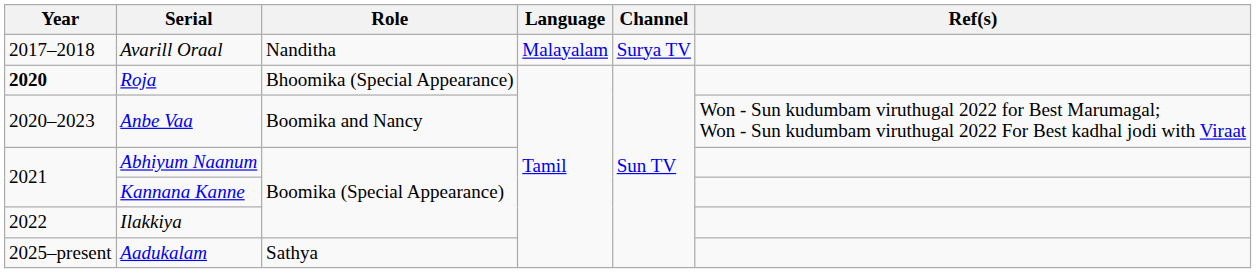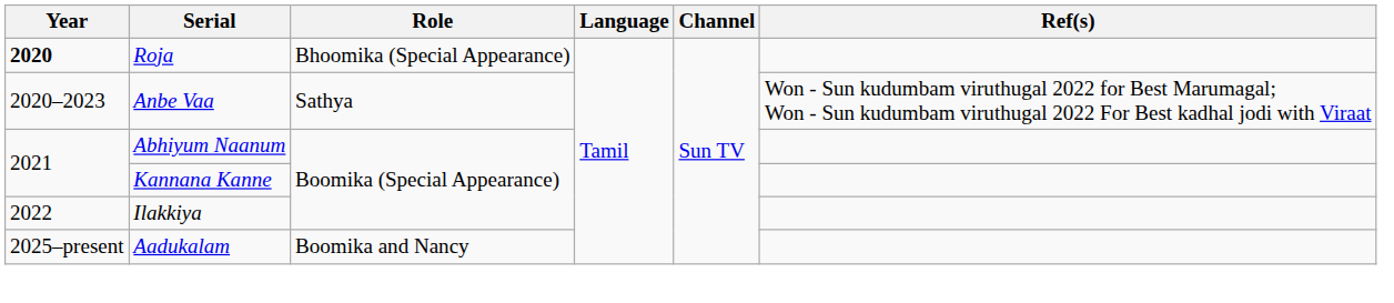- row: 2017–2018 | Avarill Oraal | Nanditha | Malayalam | Surya TV
Anbe Vaa | Role: Boomika and Nancy -> Sathya
Aadukalam | Role: Sathya -> Boomika and Nancy
